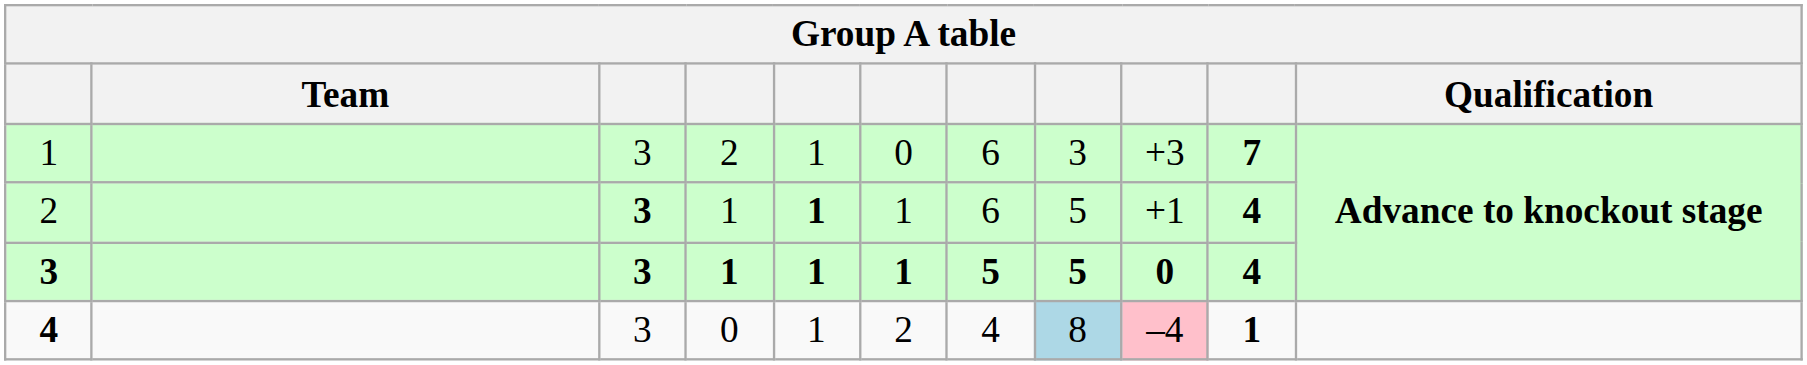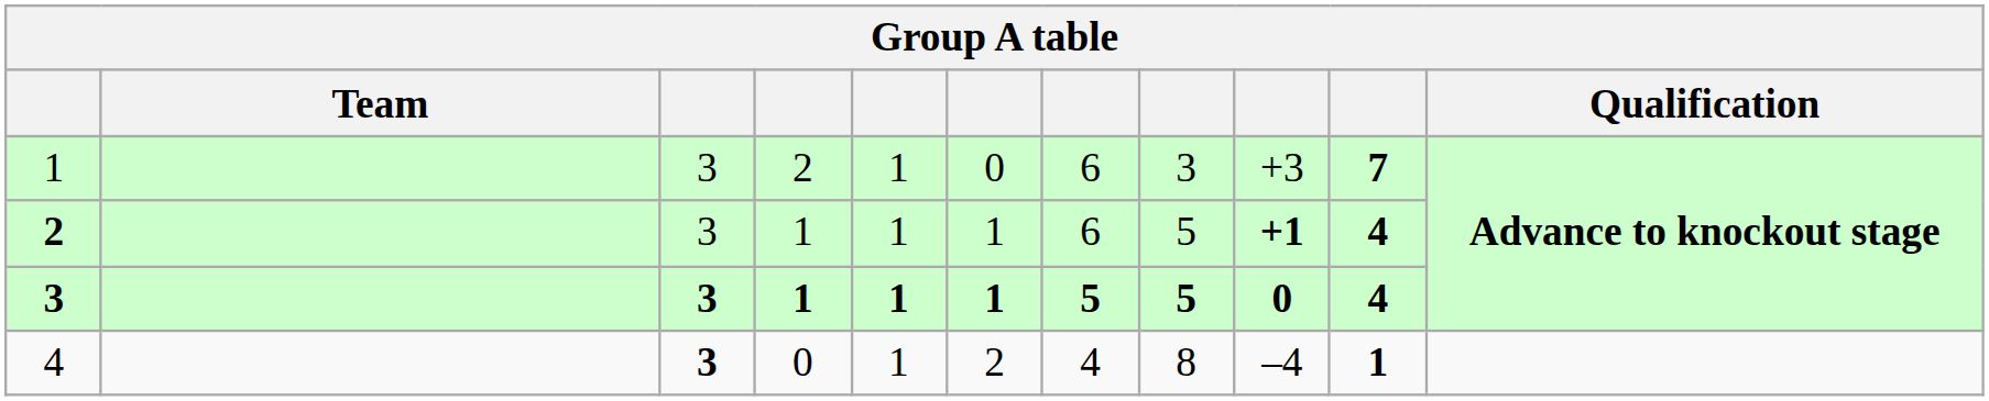row 4 | column 1: normal -> bold
row 4 | column 3: bold -> normal
row 4 | column 5: bold -> normal
row 4 | column 9: normal -> bold
row 6 | column 1: bold -> normal
row 6 | column 3: normal -> bold
row 6 | column 8: lightblue background -> no background
row 6 | column 9: pink background -> no background
